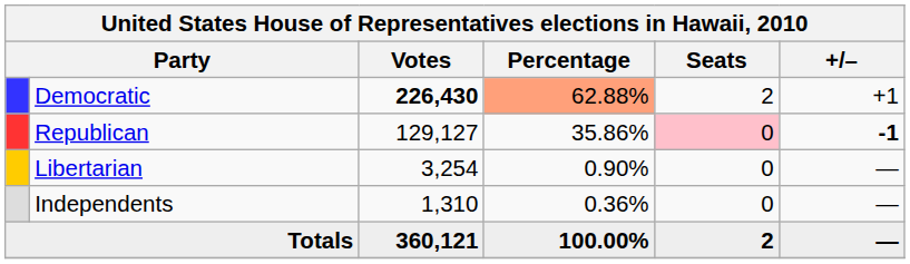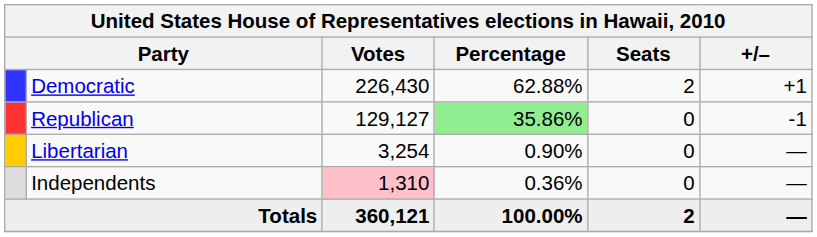Democratic | Votes: bold -> normal
Democratic | Percentage: lightsalmon background -> no background
Republican | Percentage: no background -> lightgreen background
Republican | Seats: pink background -> no background
Republican | +/–: bold -> normal
Independents | Votes: no background -> pink background
